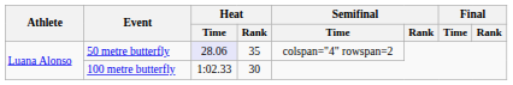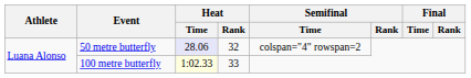50 metre butterfly | Heat / Rank: 35 -> 32
100 metre butterfly | Heat / Time: no background -> lightyellow background
100 metre butterfly | Heat / Rank: 30 -> 33
